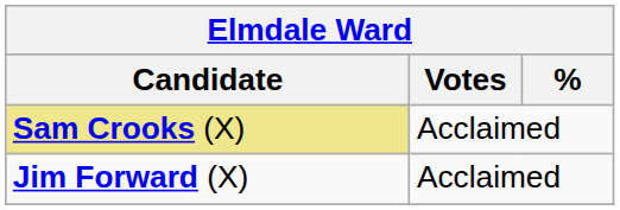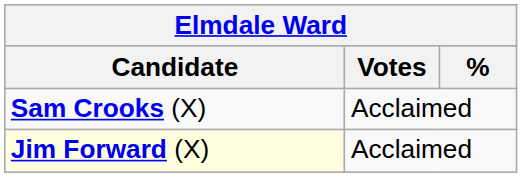Sam Crooks (X) | Candidate: khaki background -> no background
Jim Forward (X) | Candidate: no background -> lightyellow background
